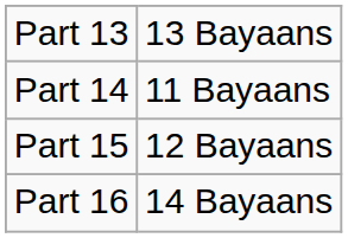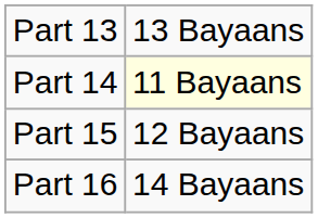Part 14 | column 2: no background -> lightyellow background
